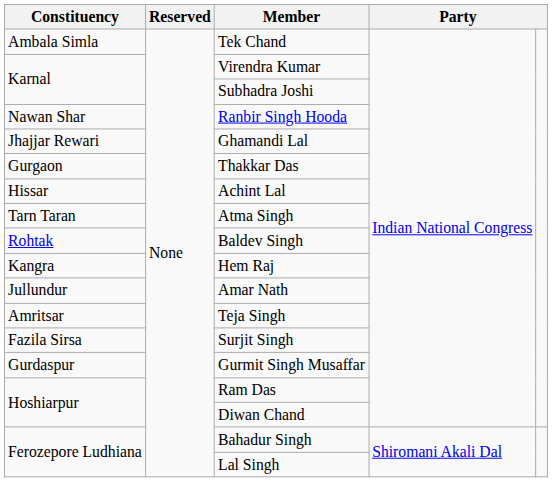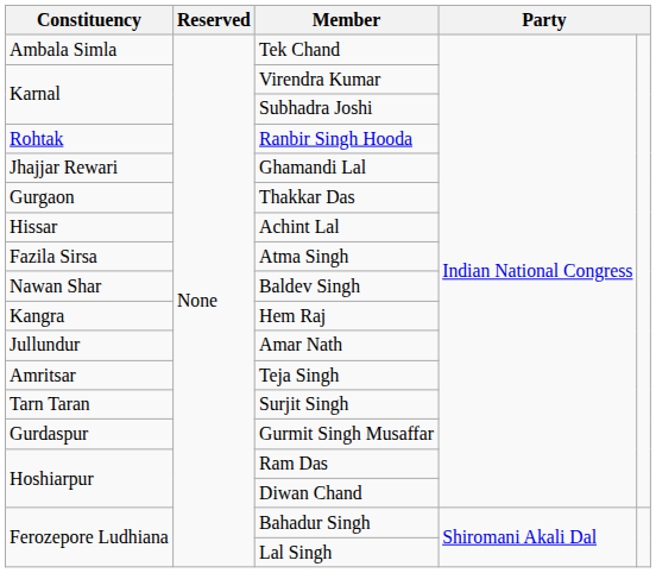Ranbir Singh Hooda | Constituency: Nawan Shar -> Rohtak
Atma Singh | Constituency: Tarn Taran -> Fazila Sirsa
Baldev Singh | Constituency: Rohtak -> Nawan Shar
Surjit Singh | Constituency: Fazila Sirsa -> Tarn Taran
